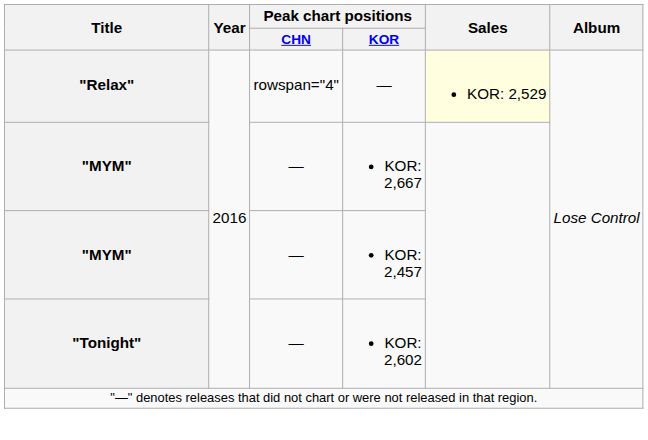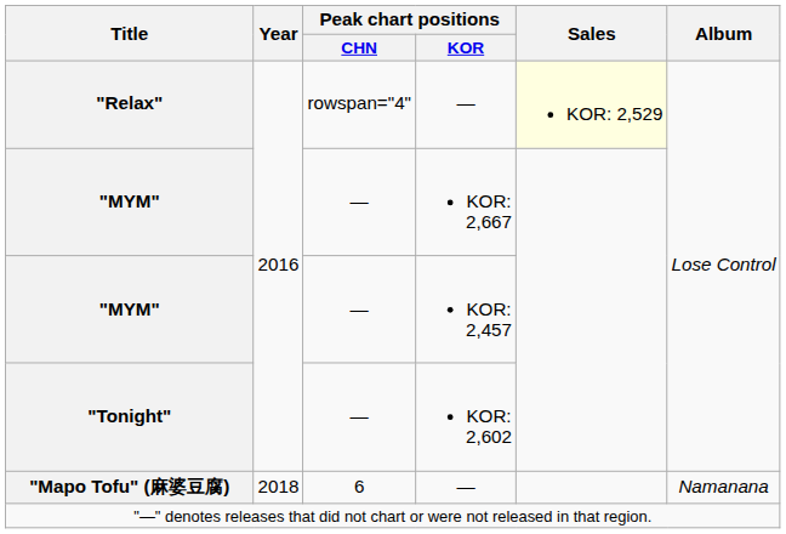+ row: "Mapo Tofu" (麻婆豆腐) | 2018 | 6 | — | Namanana
